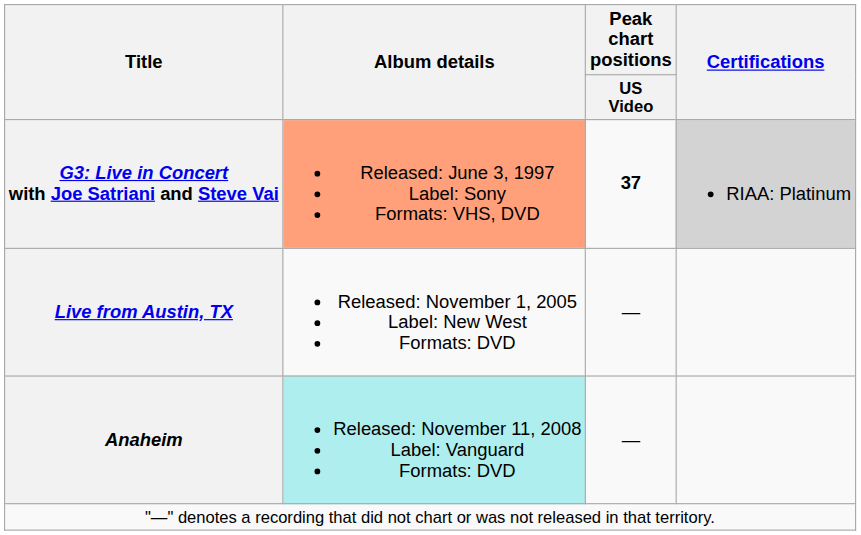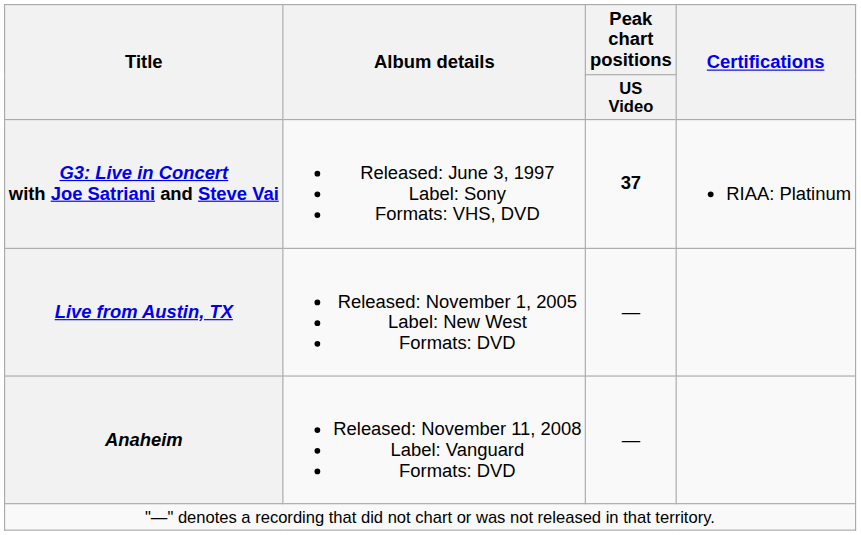G3: Live in Concert with Joe Satriani and Steve Vai | Album details: lightsalmon background -> no background
G3: Live in Concert with Joe Satriani and Steve Vai | Certifications: lightgrey background -> no background
Anaheim | Album details: paleturquoise background -> no background
